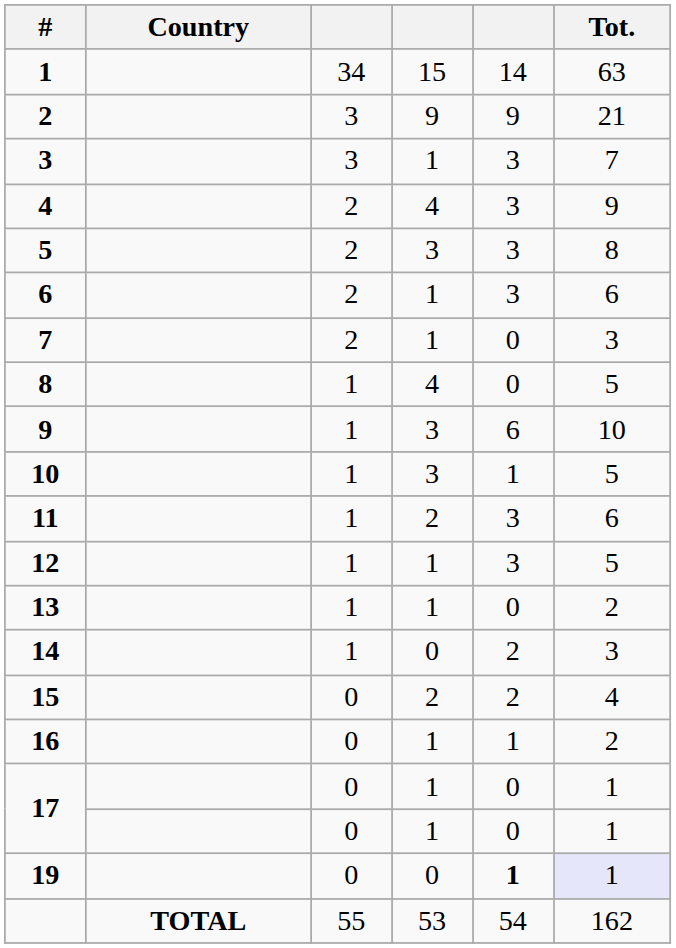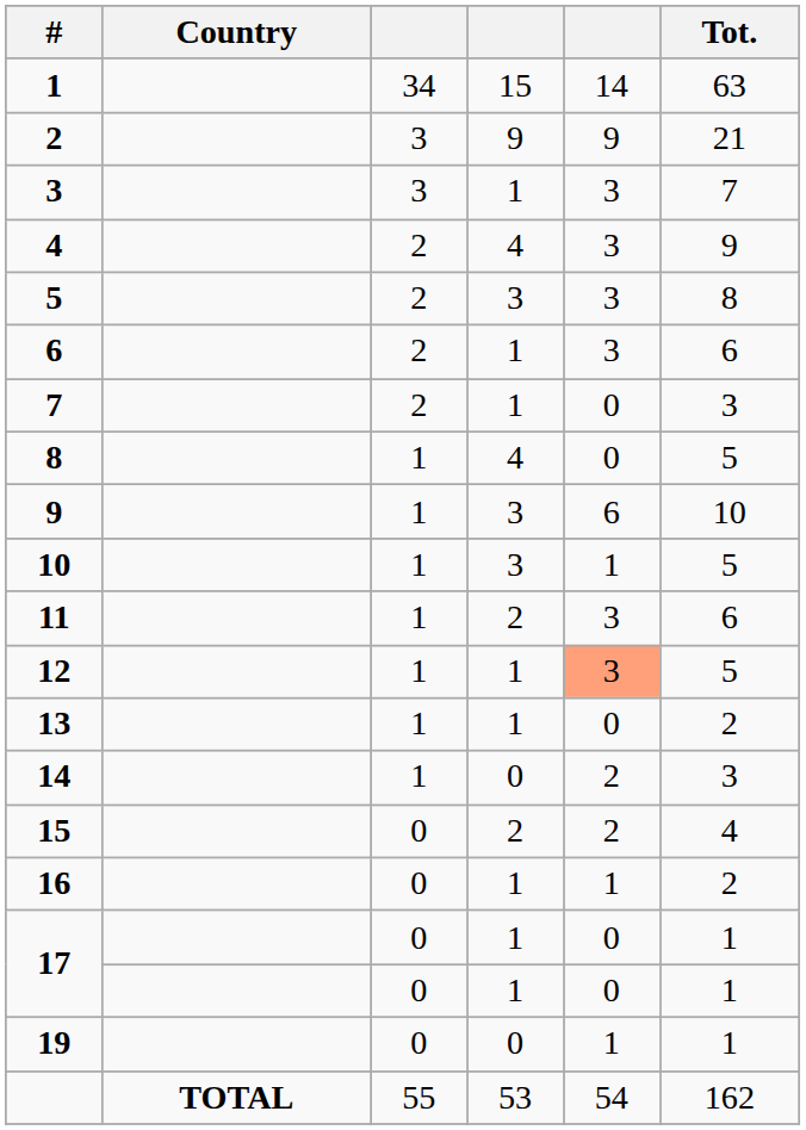12 | column 5: no background -> lightsalmon background
19 | column 5: bold -> normal
19 | Tot.: lavender background -> no background
